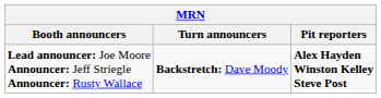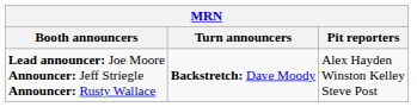row 3 | Pit reporters: bold -> normal
